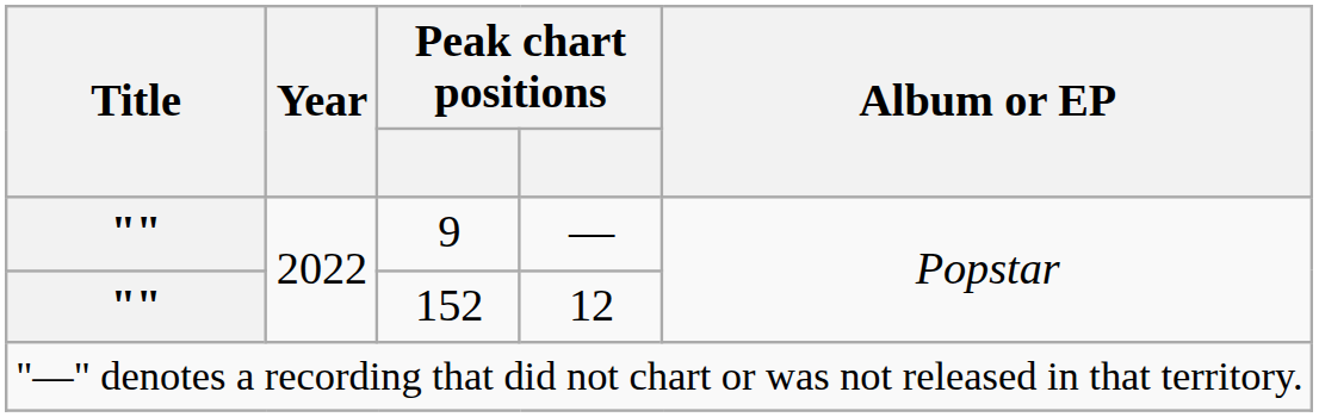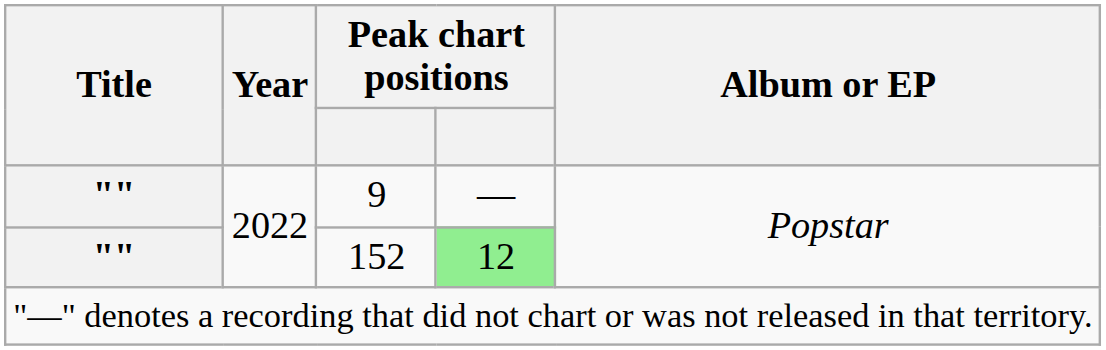152 | column 4: no background -> lightgreen background
